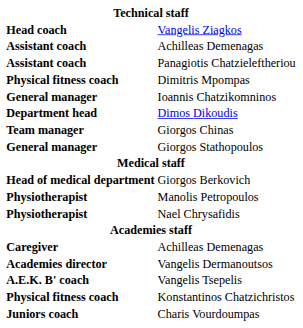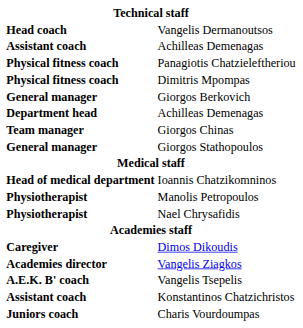row 2 | column 2: Vangelis Ziagkos -> Vangelis Dermanoutsos
row 4 | column 1: Assistant coach -> Physical fitness coach
row 6 | column 2: Ioannis Chatzikomninos -> Giorgos Berkovich
row 7 | column 2: Dimos Dikoudis -> Achilleas Demenagas
row 11 | column 2: Giorgos Berkovich -> Ioannis Chatzikomninos
row 15 | column 2: Achilleas Demenagas -> Dimos Dikoudis
row 16 | column 2: Vangelis Dermanoutsos -> Vangelis Ziagkos
row 18 | column 1: Physical fitness coach -> Assistant coach
